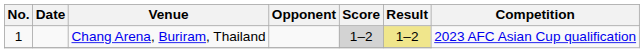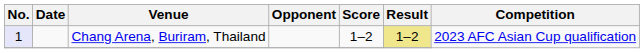Chang Arena, Buriram, Thailand | No.: no background -> lavender background
Chang Arena, Buriram, Thailand | Score: lightgrey background -> no background
